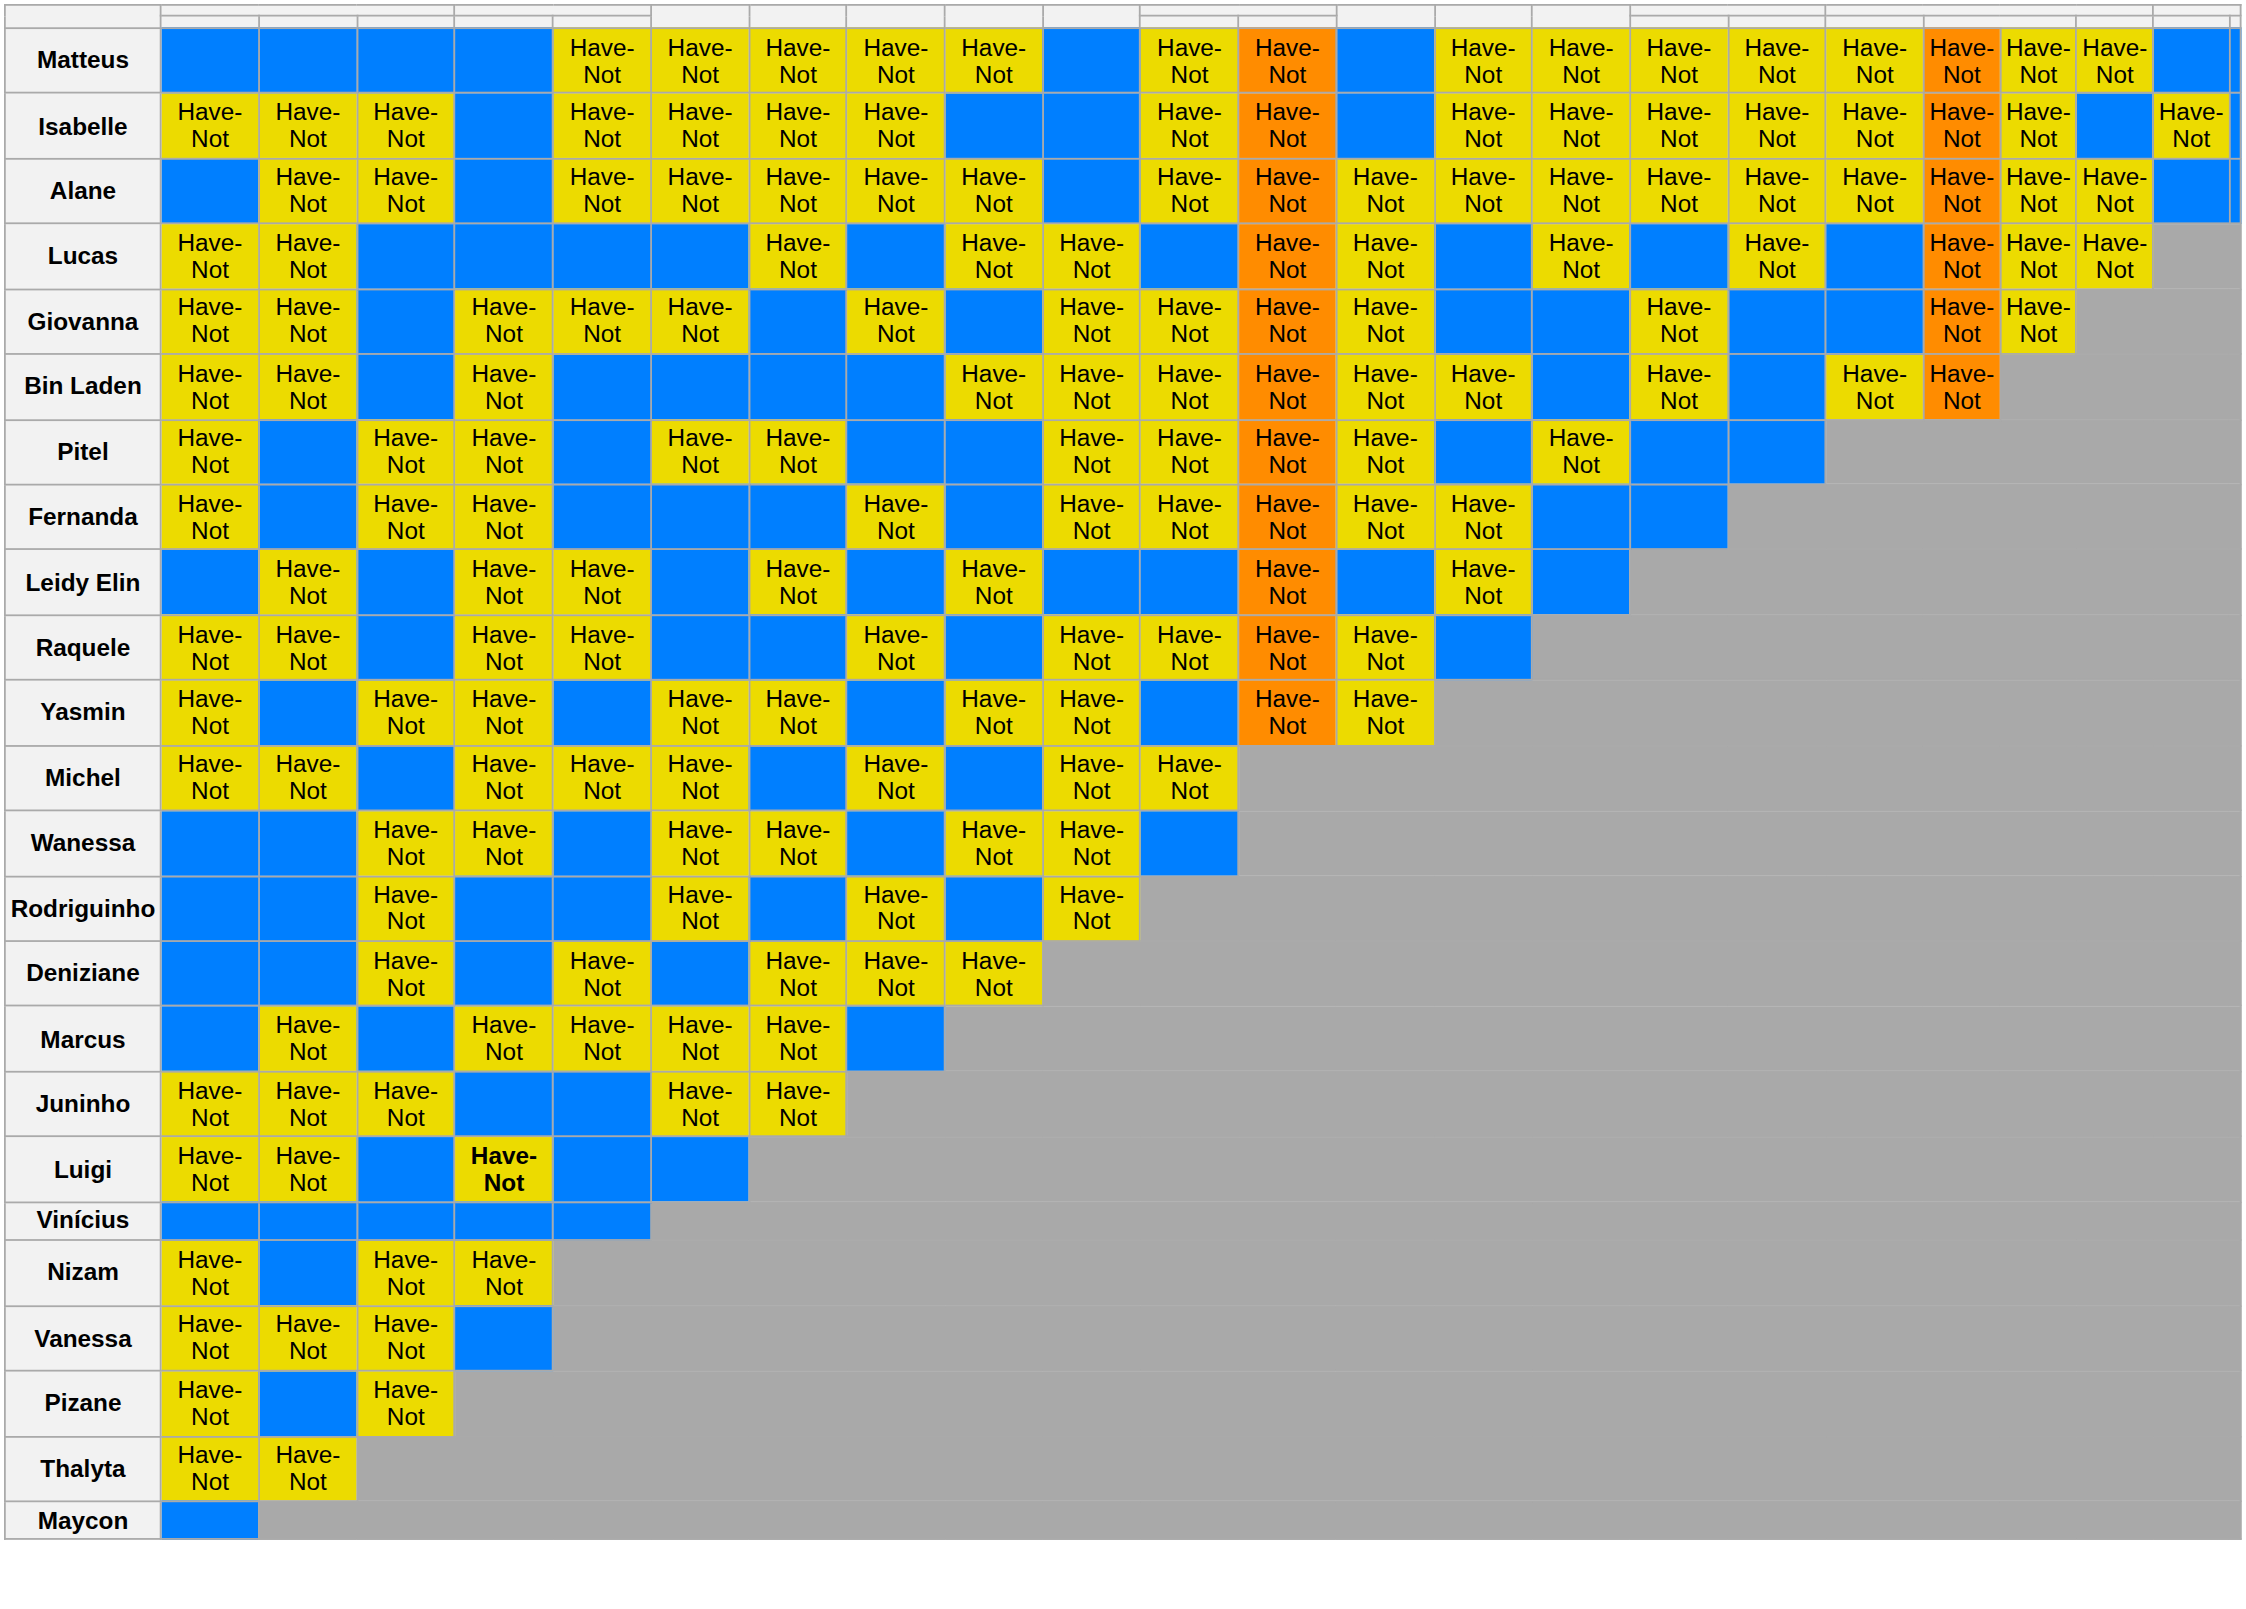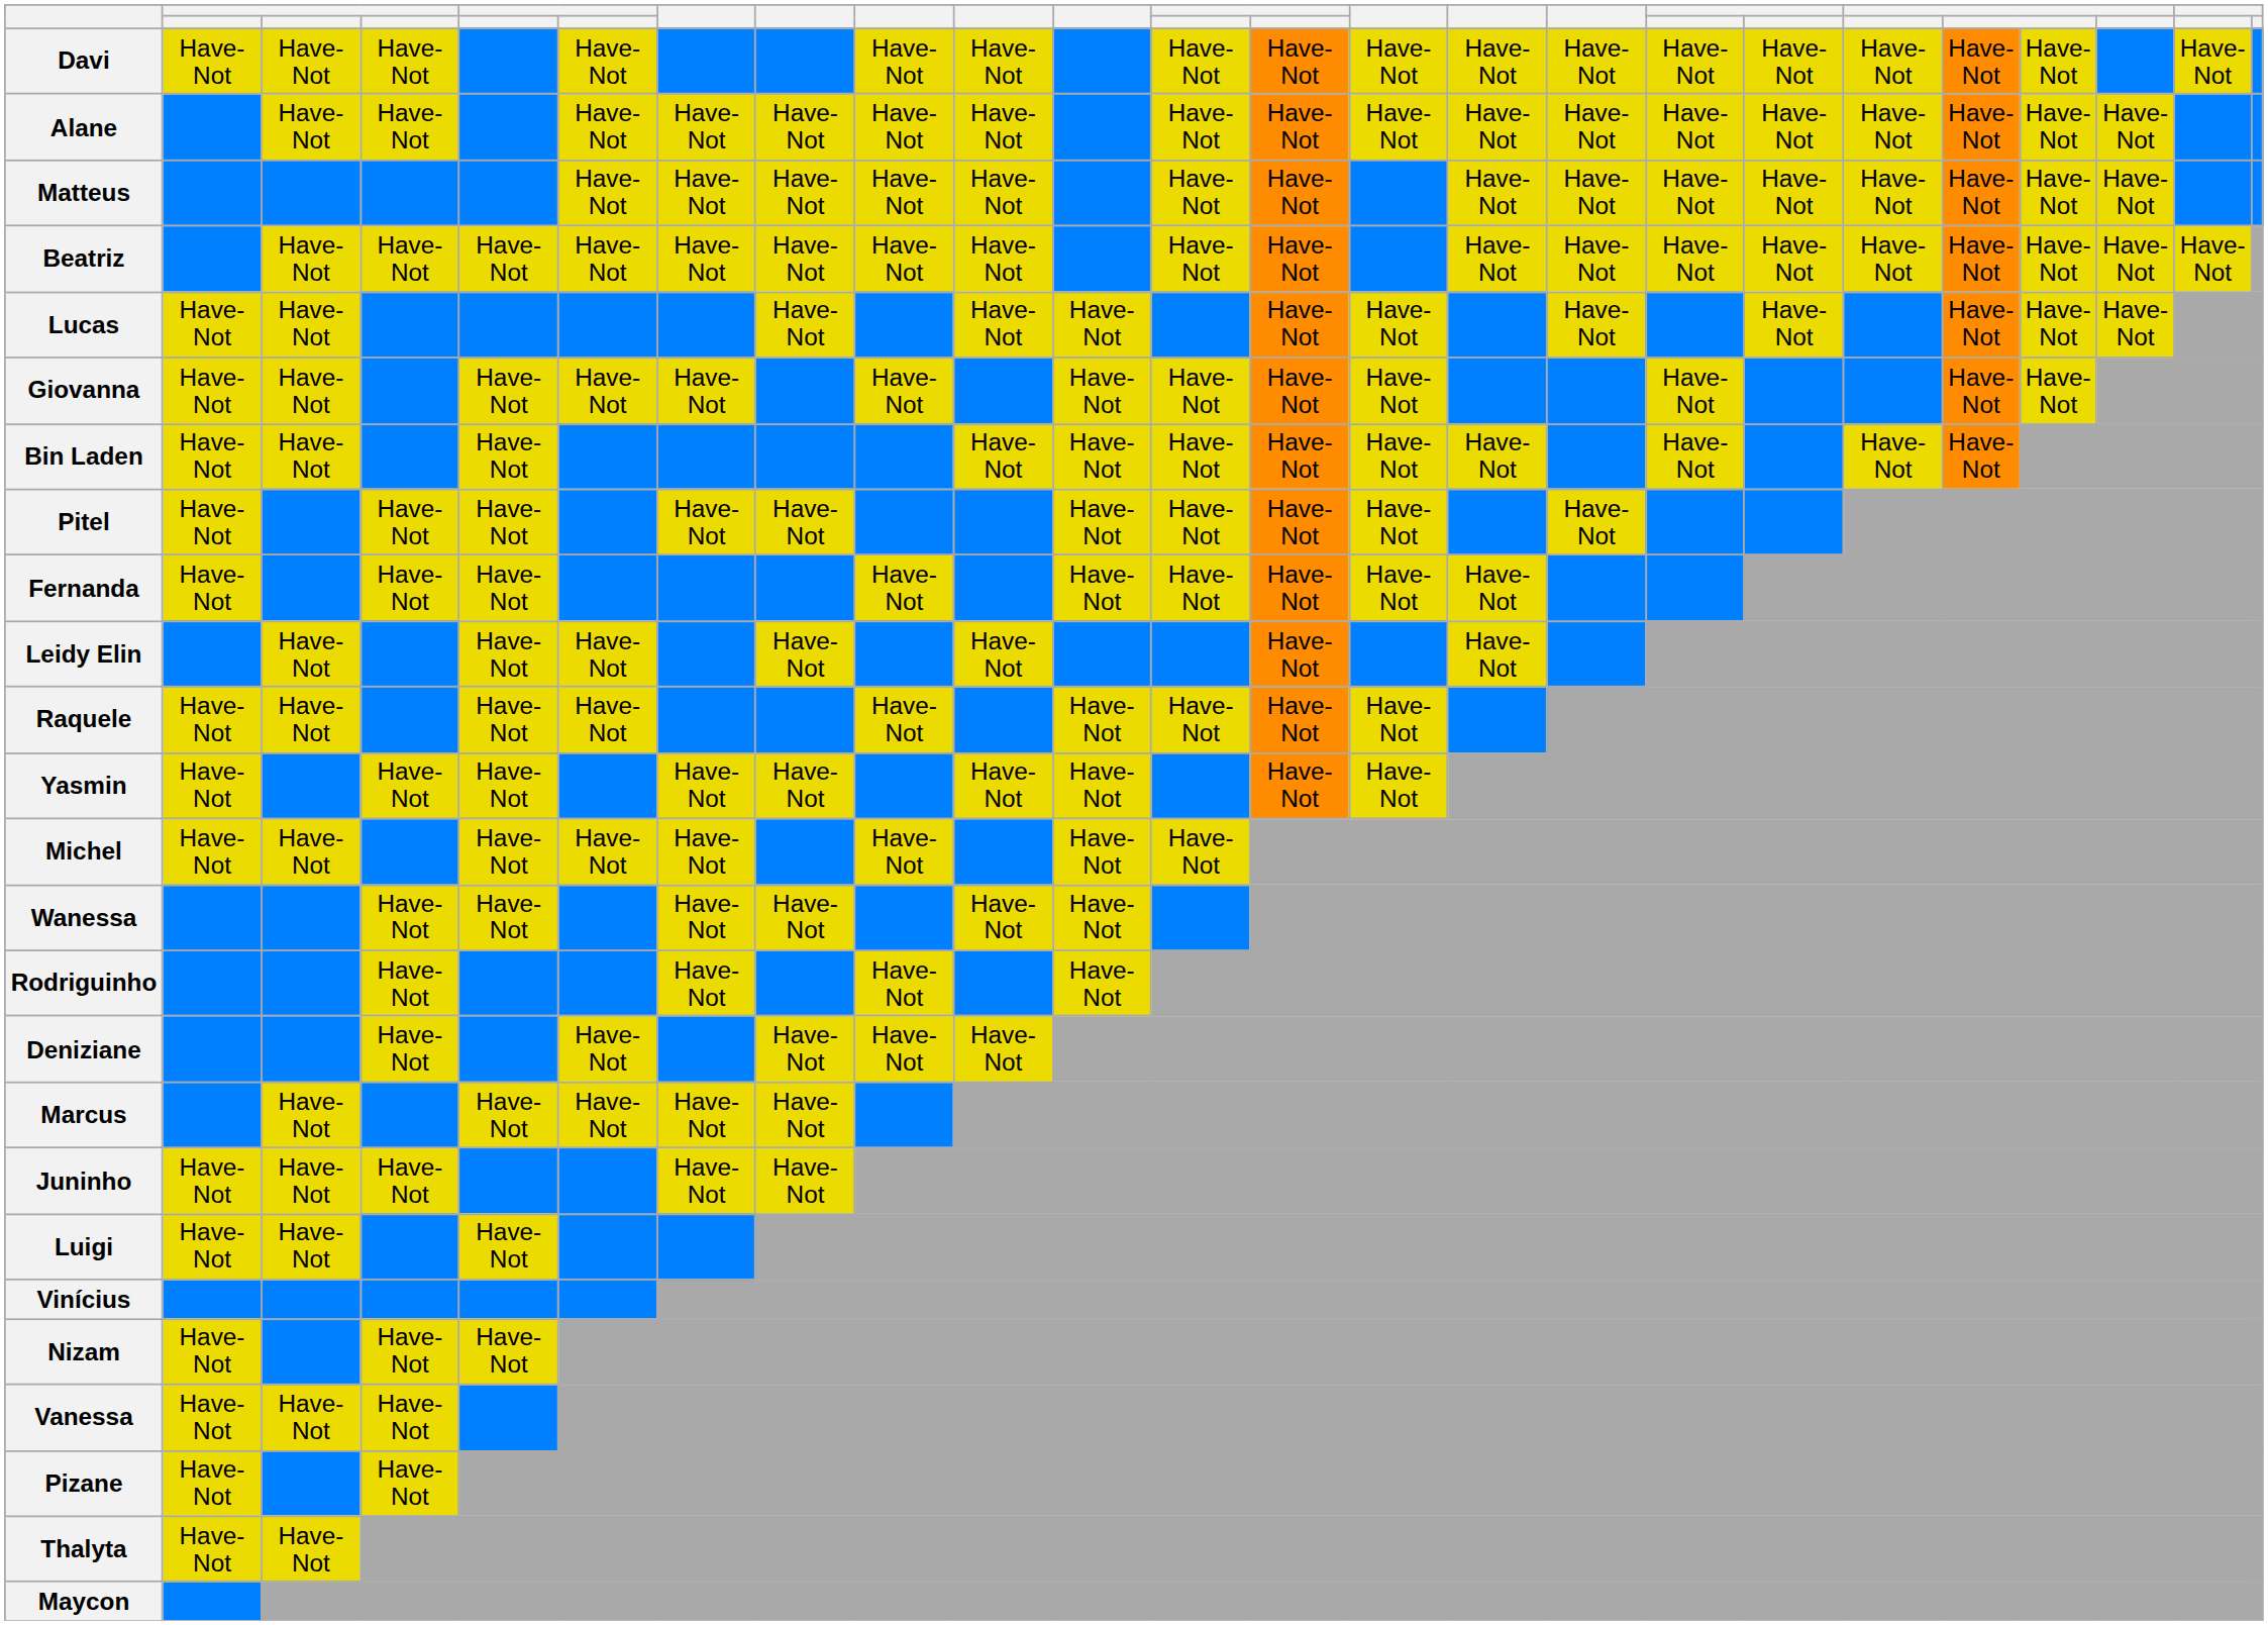+ row: Davi | Have-Not | Have-Not | Have-Not | Have-Not | Have-Not | Have-Not | Have-Not | Have-Not | Have-Not | Have-Not | Have-Not | Have-Not | Have-Not | Have-Not | Have-Not | Have-Not | Have-Not
rows swapped: Matteus <-> Alane
- row: Isabelle | Have-Not | Have-Not | Have-Not | Have-Not | Have-Not | Have-Not | Have-Not | Have-Not | Have-Not | Have-Not | Have-Not | Have-Not | Have-Not | Have-Not | Have-Not | Have-Not | Have-Not
+ row: Beatriz | Have-Not | Have-Not | Have-Not | Have-Not | Have-Not | Have-Not | Have-Not | Have-Not | Have-Not | Have-Not | Have-Not | Have-Not | Have-Not | Have-Not | Have-Not | Have-Not | Have-Not | Have-Not | Have-Not
Luigi | column 5: bold -> normal
